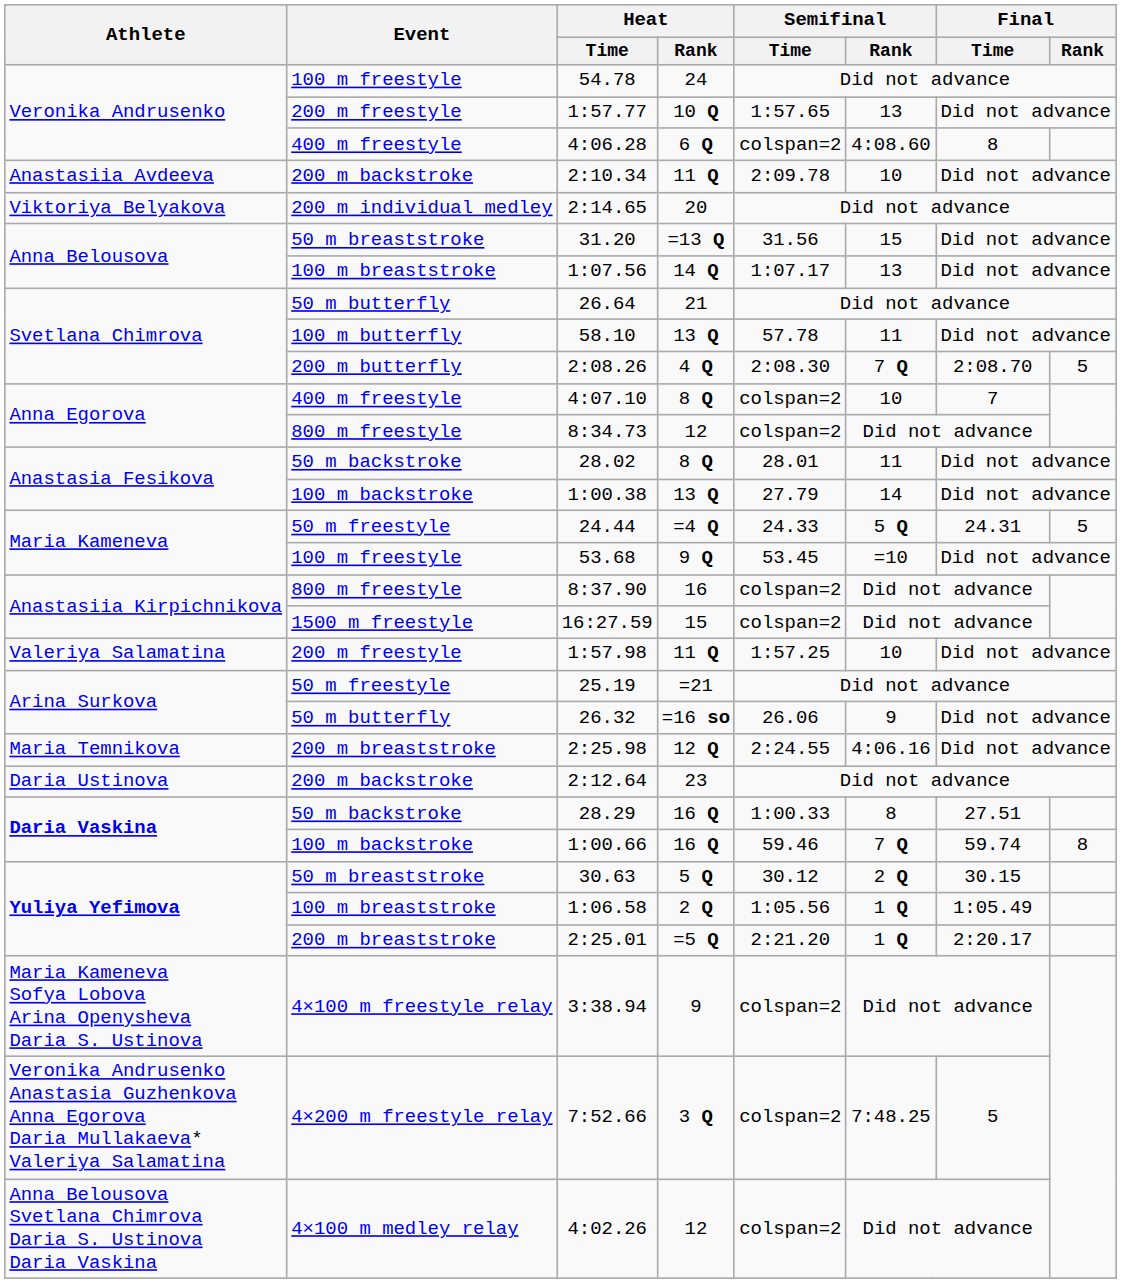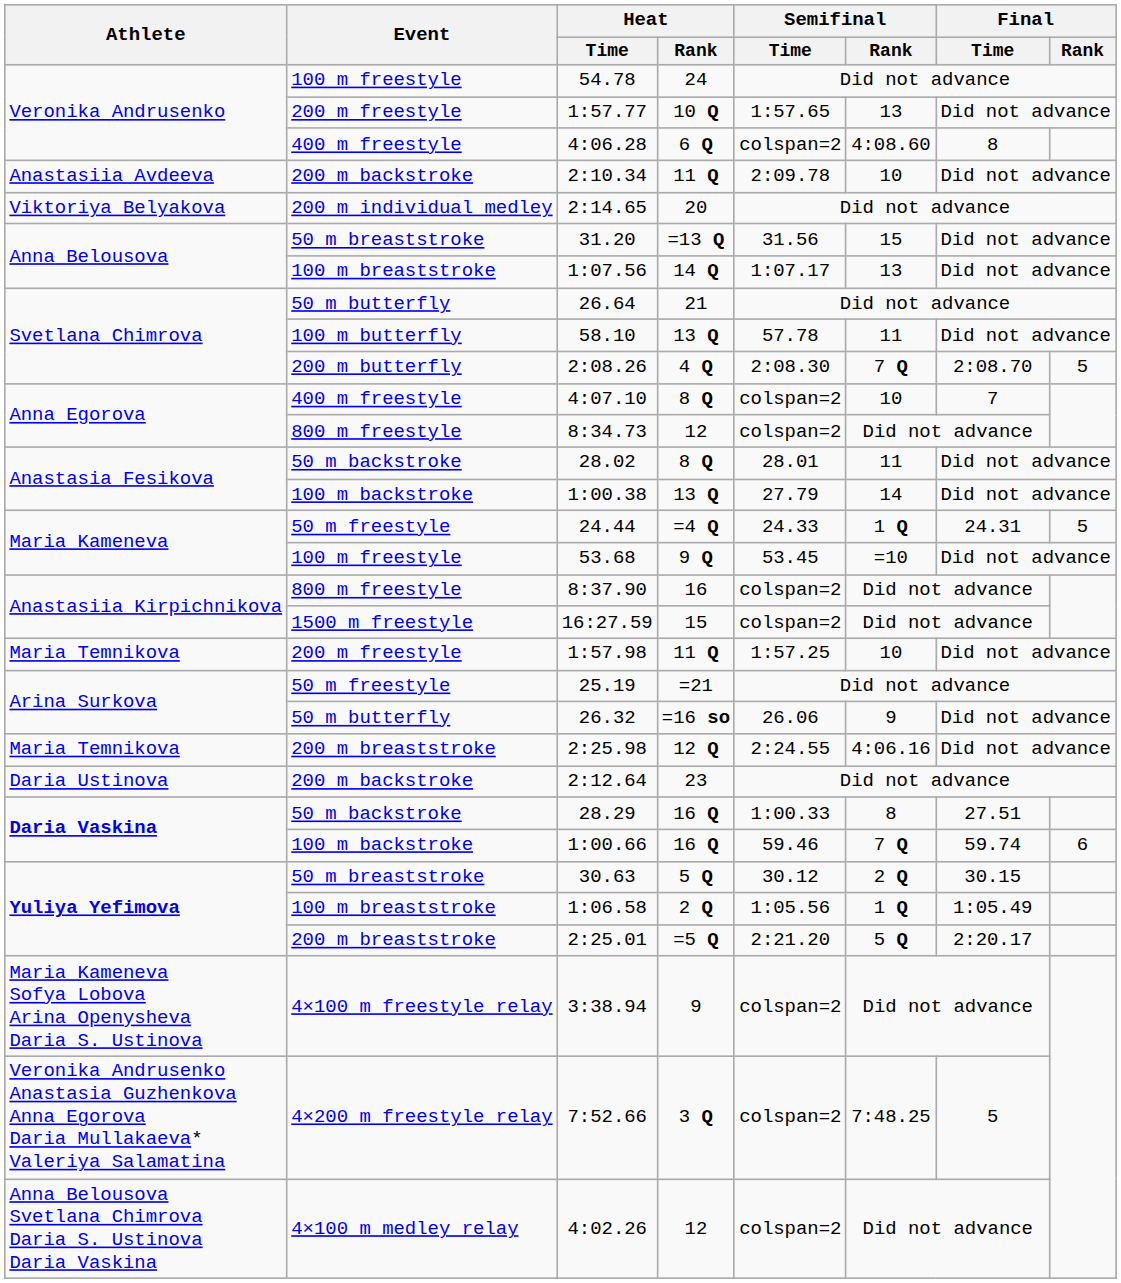24.44 | Semifinal / Rank: 5 Q -> 1 Q
1:57.98 | Athlete: Valeriya Salamatina -> Maria Temnikova
1:00.66 | Final / Rank: 8 -> 6
2:25.01 | Semifinal / Rank: 1 Q -> 5 Q
